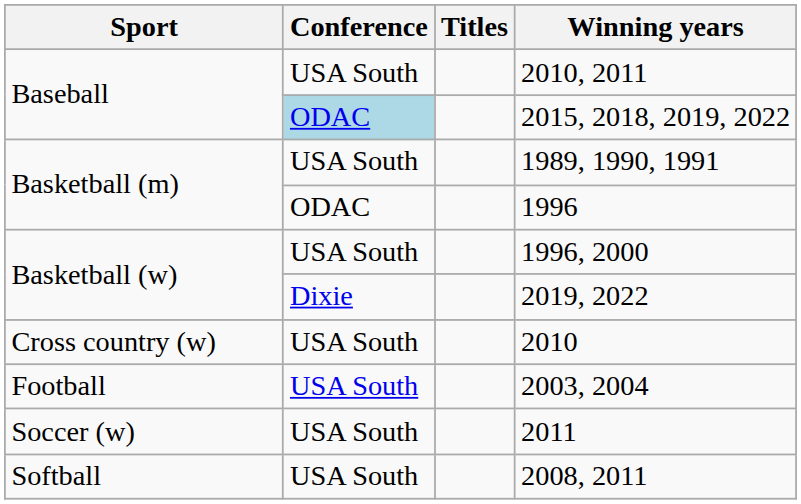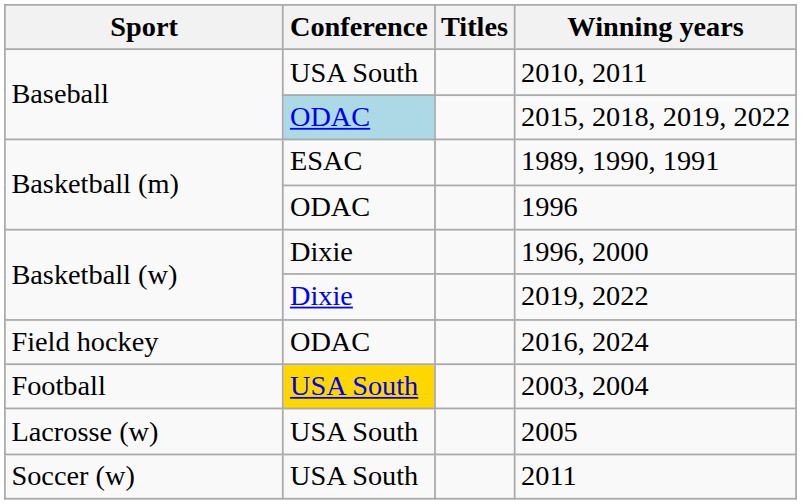1989, 1990, 1991 | Conference: USA South -> ESAC
1996, 2000 | Conference: USA South -> Dixie
- row: Cross country (w) | USA South | 2010
+ row: Field hockey | ODAC | 2016, 2024
2003, 2004 | Conference: no background -> gold background
+ row: Lacrosse (w) | USA South | 2005
- row: Softball | USA South | 2008, 2011
